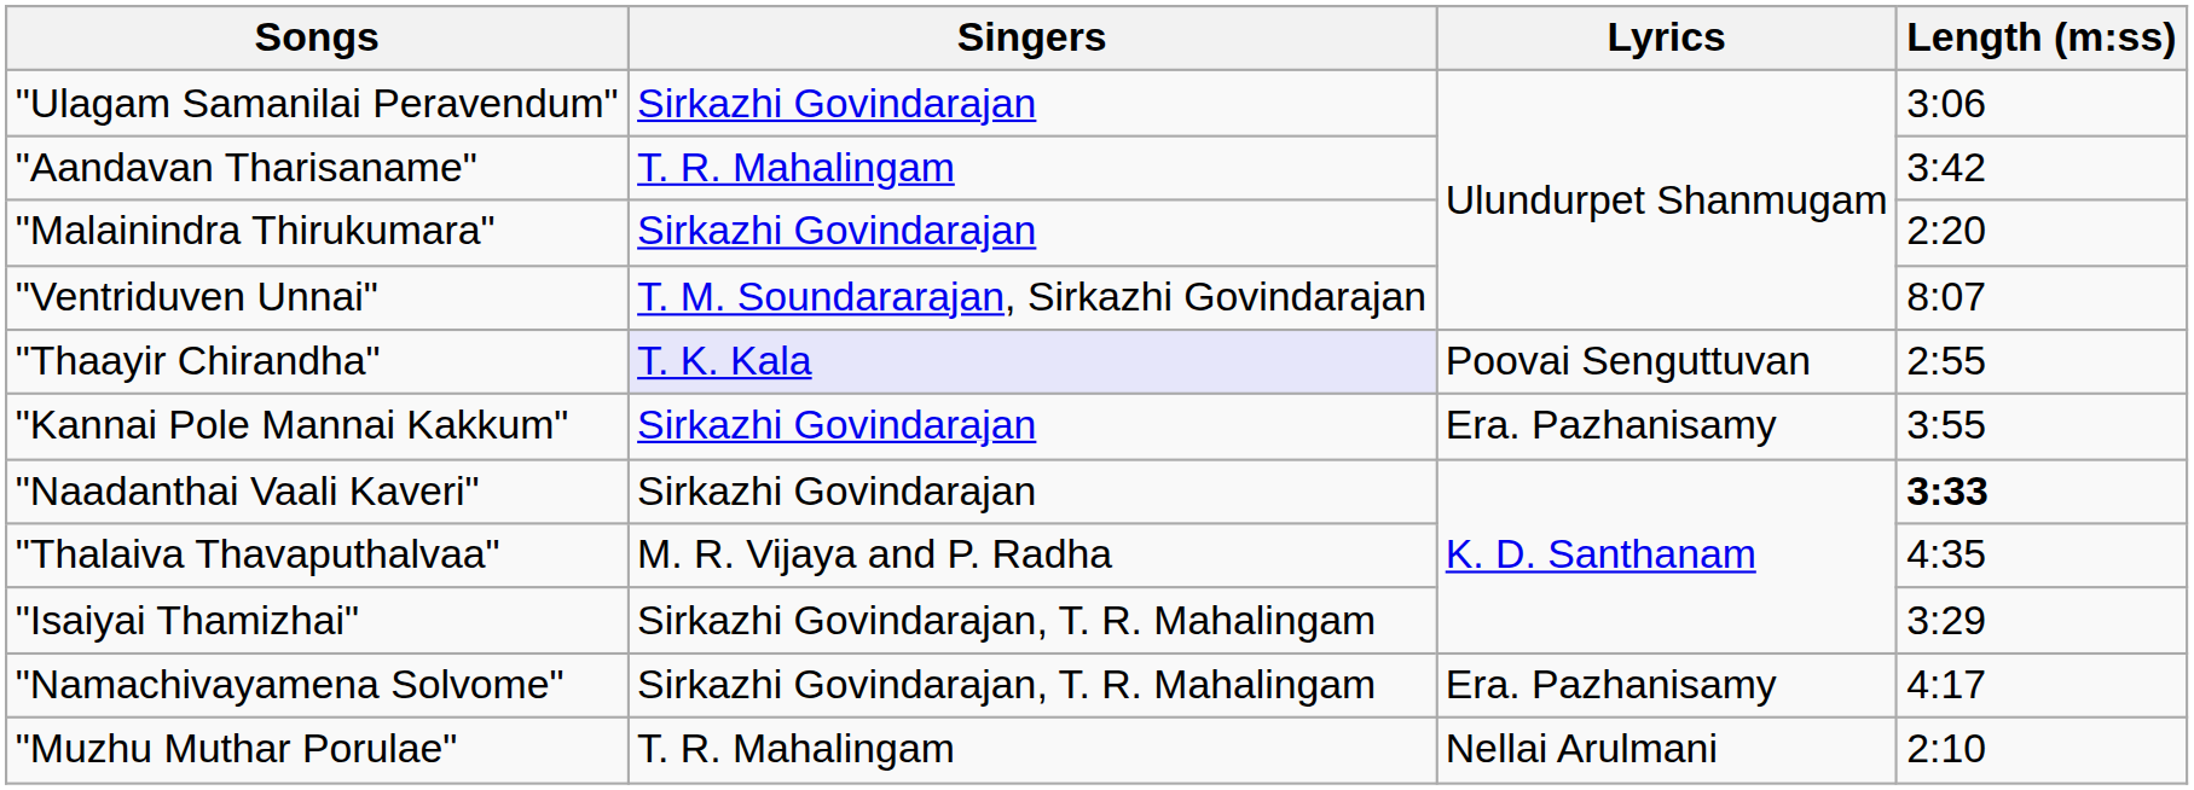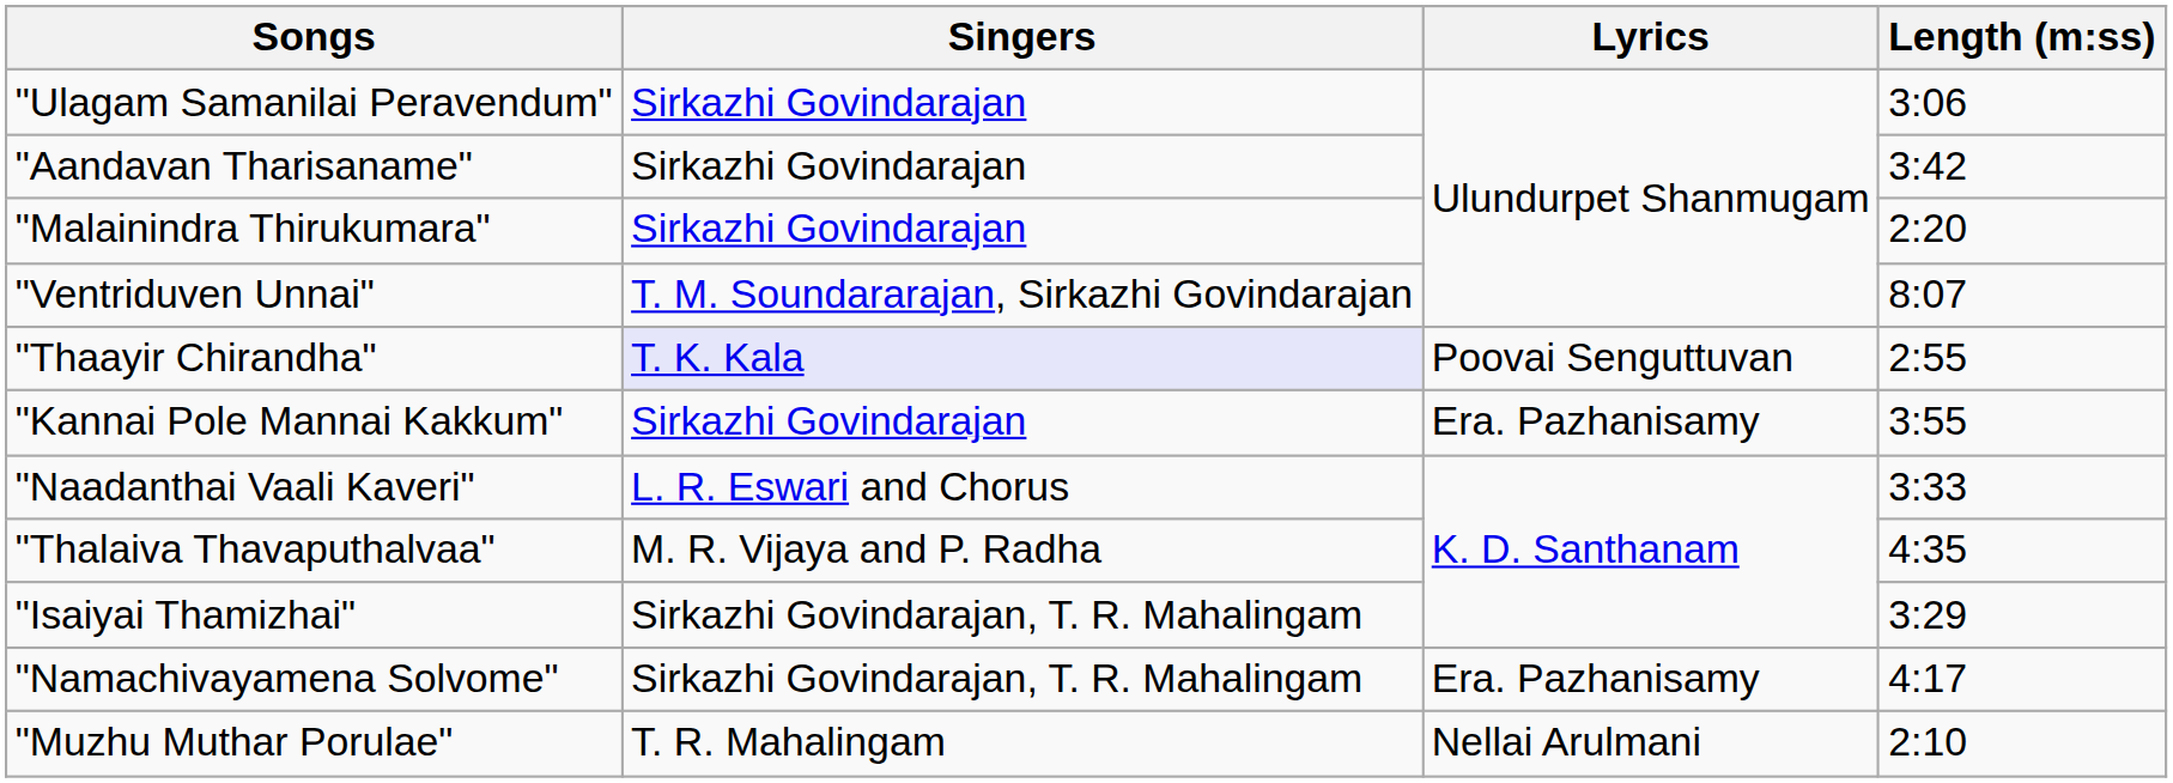"Aandavan Tharisaname" | Singers: T. R. Mahalingam -> Sirkazhi Govindarajan
"Naadanthai Vaali Kaveri" | Singers: Sirkazhi Govindarajan -> L. R. Eswari and Chorus
"Naadanthai Vaali Kaveri" | Length (m:ss): bold -> normal
